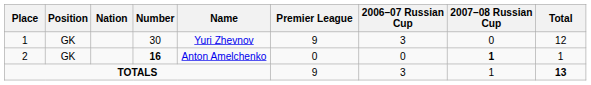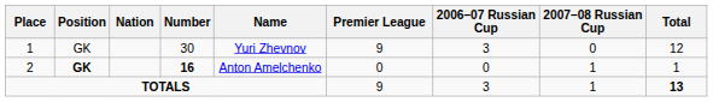2 | Position: normal -> bold
2 | 2007–08 Russian Cup: bold -> normal
